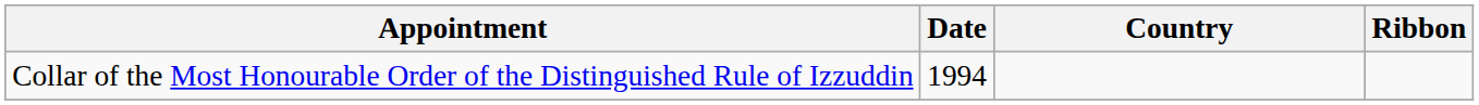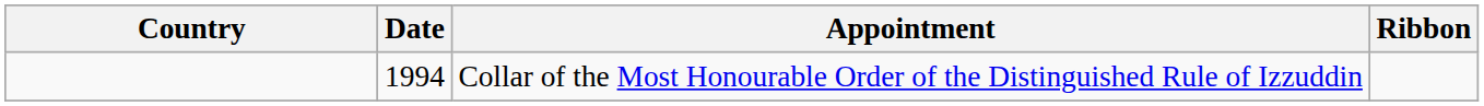columns swapped: Country <-> Appointment
